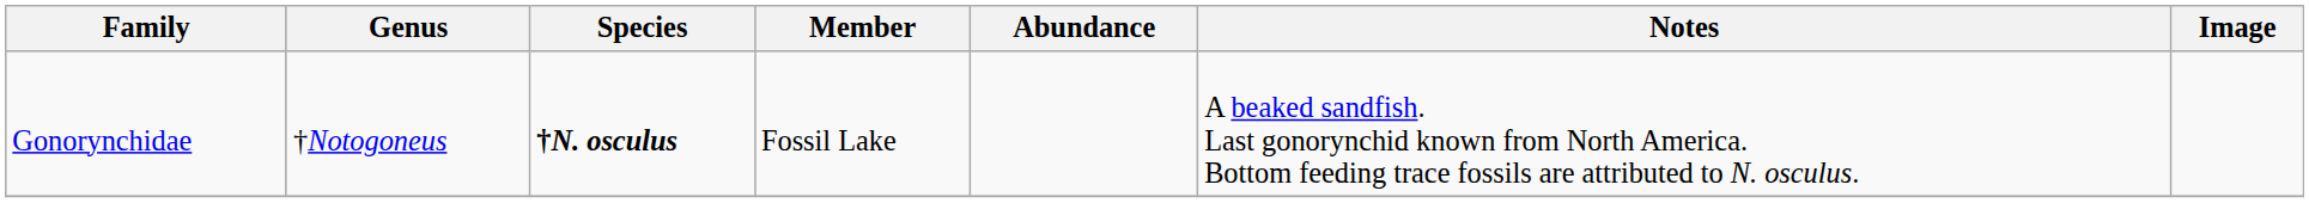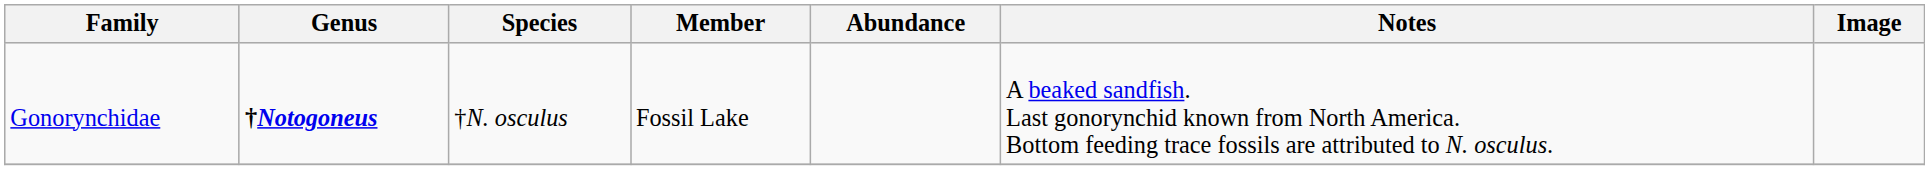Gonorynchidae | Genus: normal -> bold
Gonorynchidae | Species: bold -> normal
